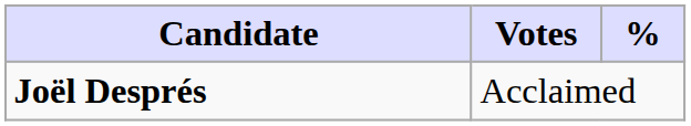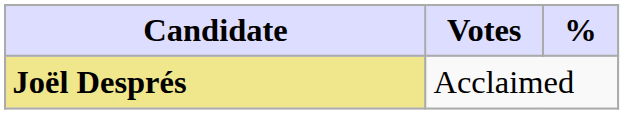Joël Després | Candidate: no background -> khaki background
